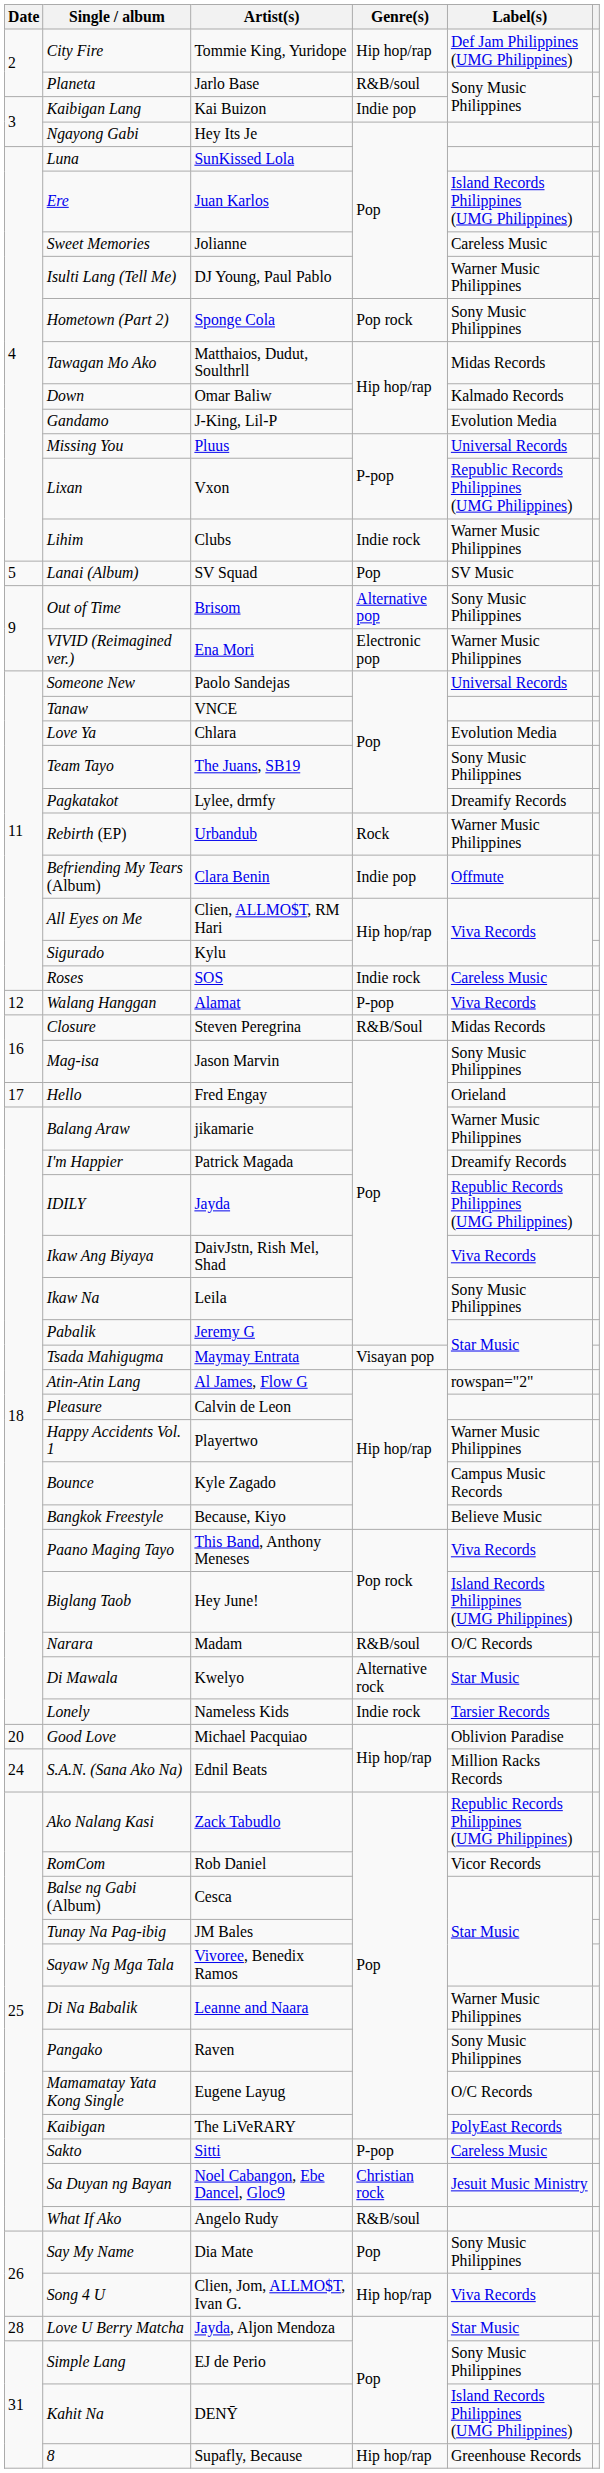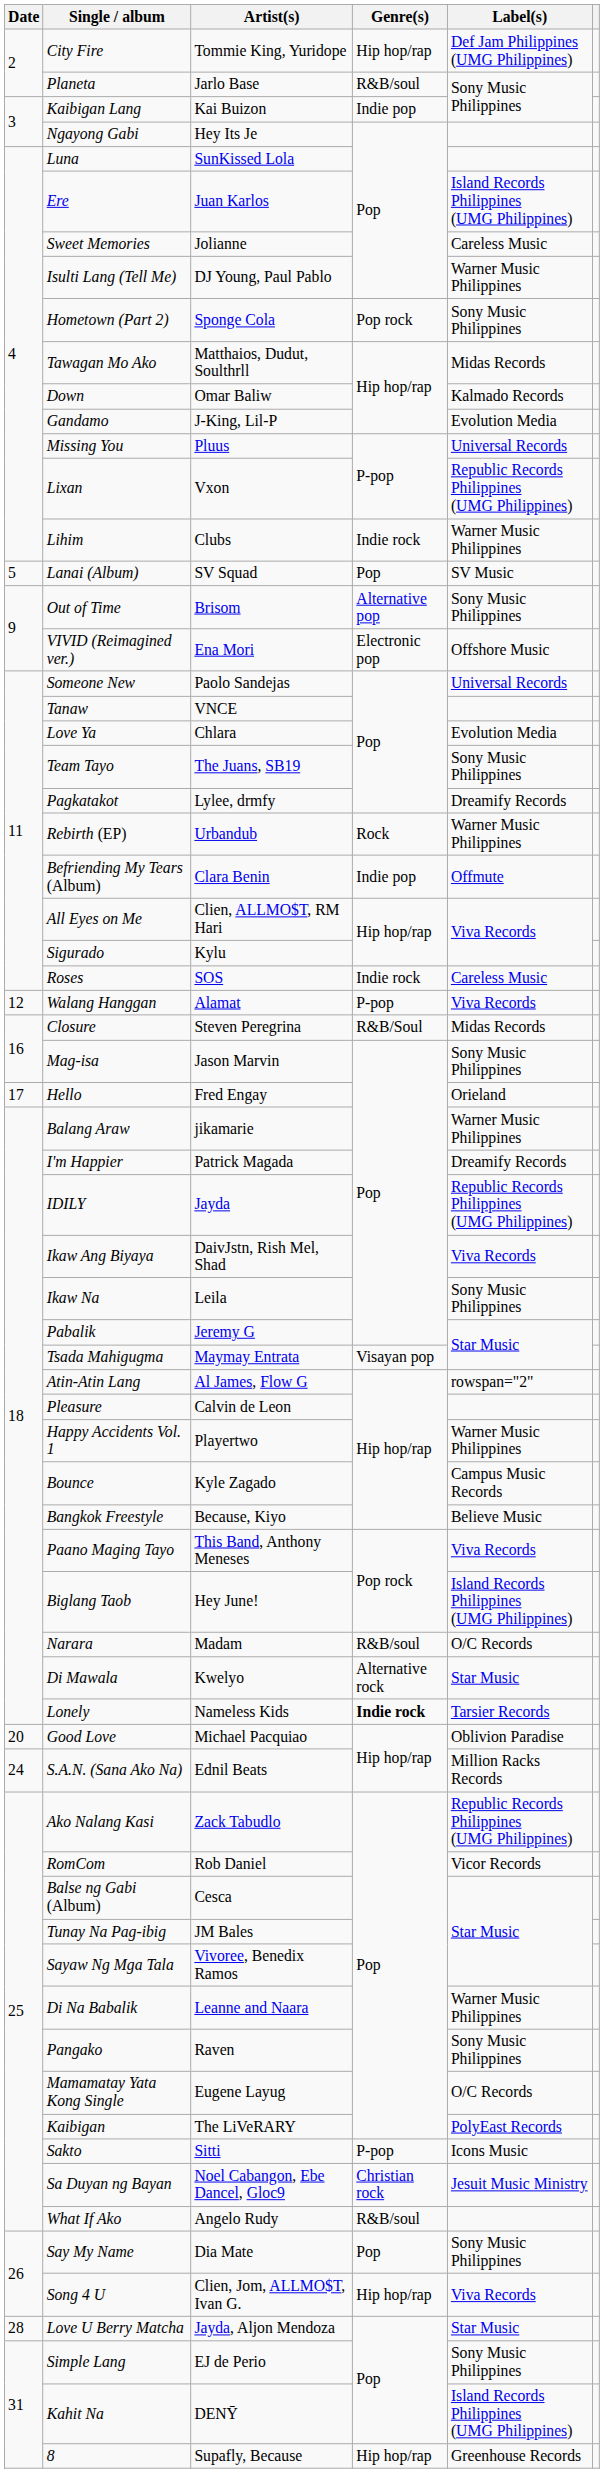VIVID (Reimagined ver.) | Label(s): Warner Music Philippines -> Offshore Music
Lonely | Genre(s): normal -> bold
Sakto | Label(s): Careless Music -> Icons Music
